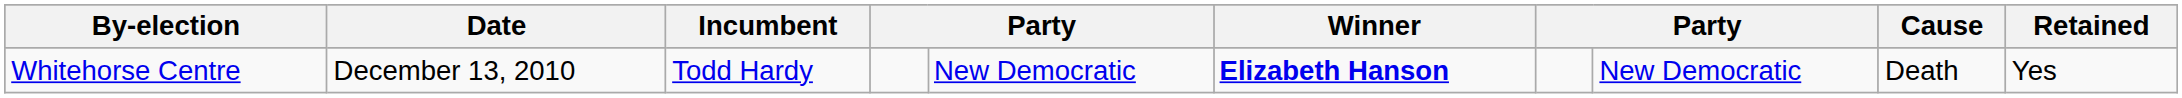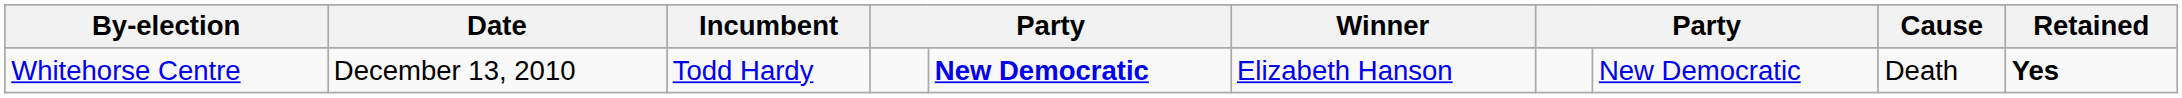Whitehorse Centre | column 5: normal -> bold
Whitehorse Centre | Winner: bold -> normal
Whitehorse Centre | Retained: normal -> bold
